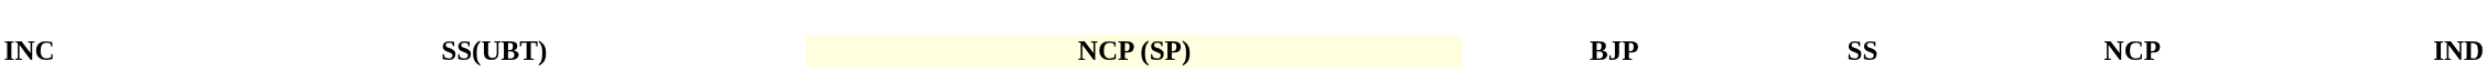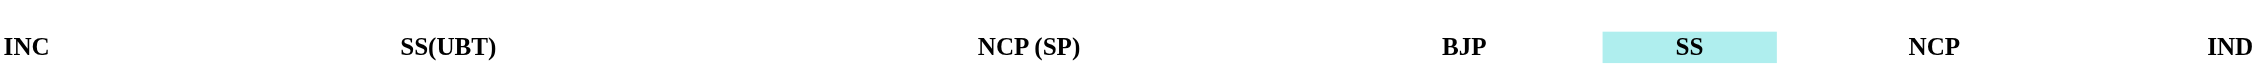INC | column 3: lightyellow background -> no background
INC | column 5: no background -> paleturquoise background
